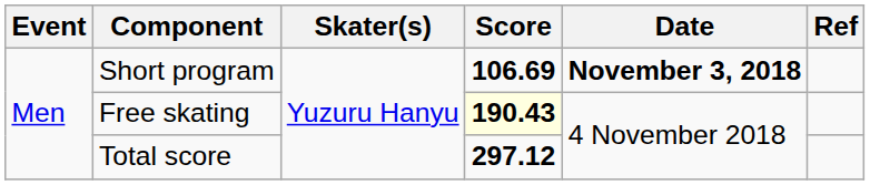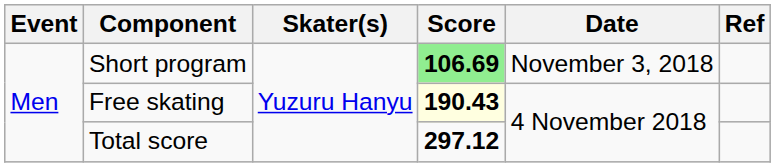Short program | Score: no background -> lightgreen background
Short program | Date: bold -> normal
